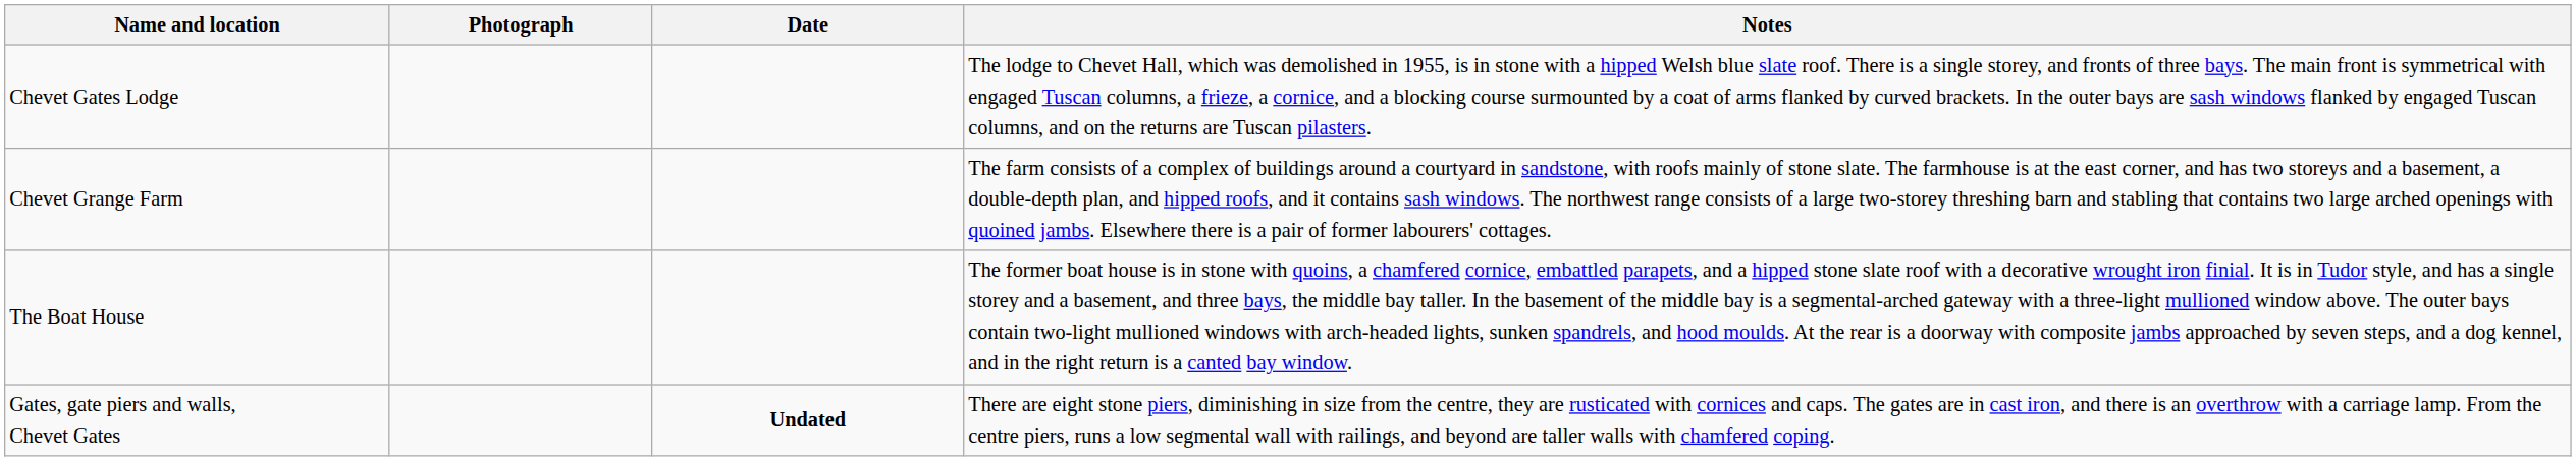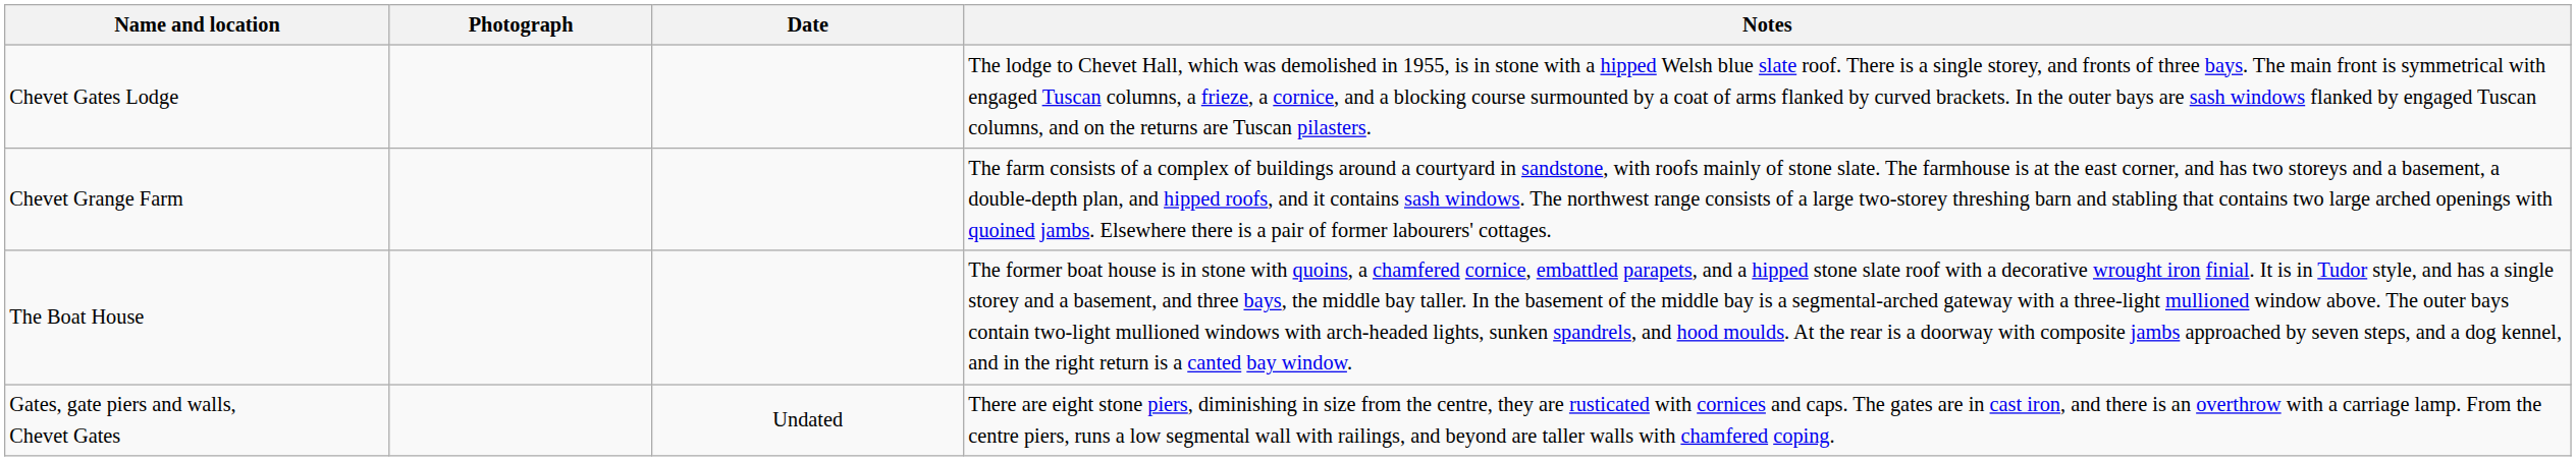Gates, gate piers and walls, Chevet Gates | Date: bold -> normal
